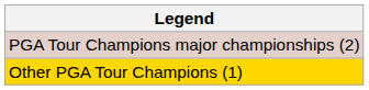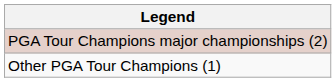row 3 | column 1: gold background -> no background
